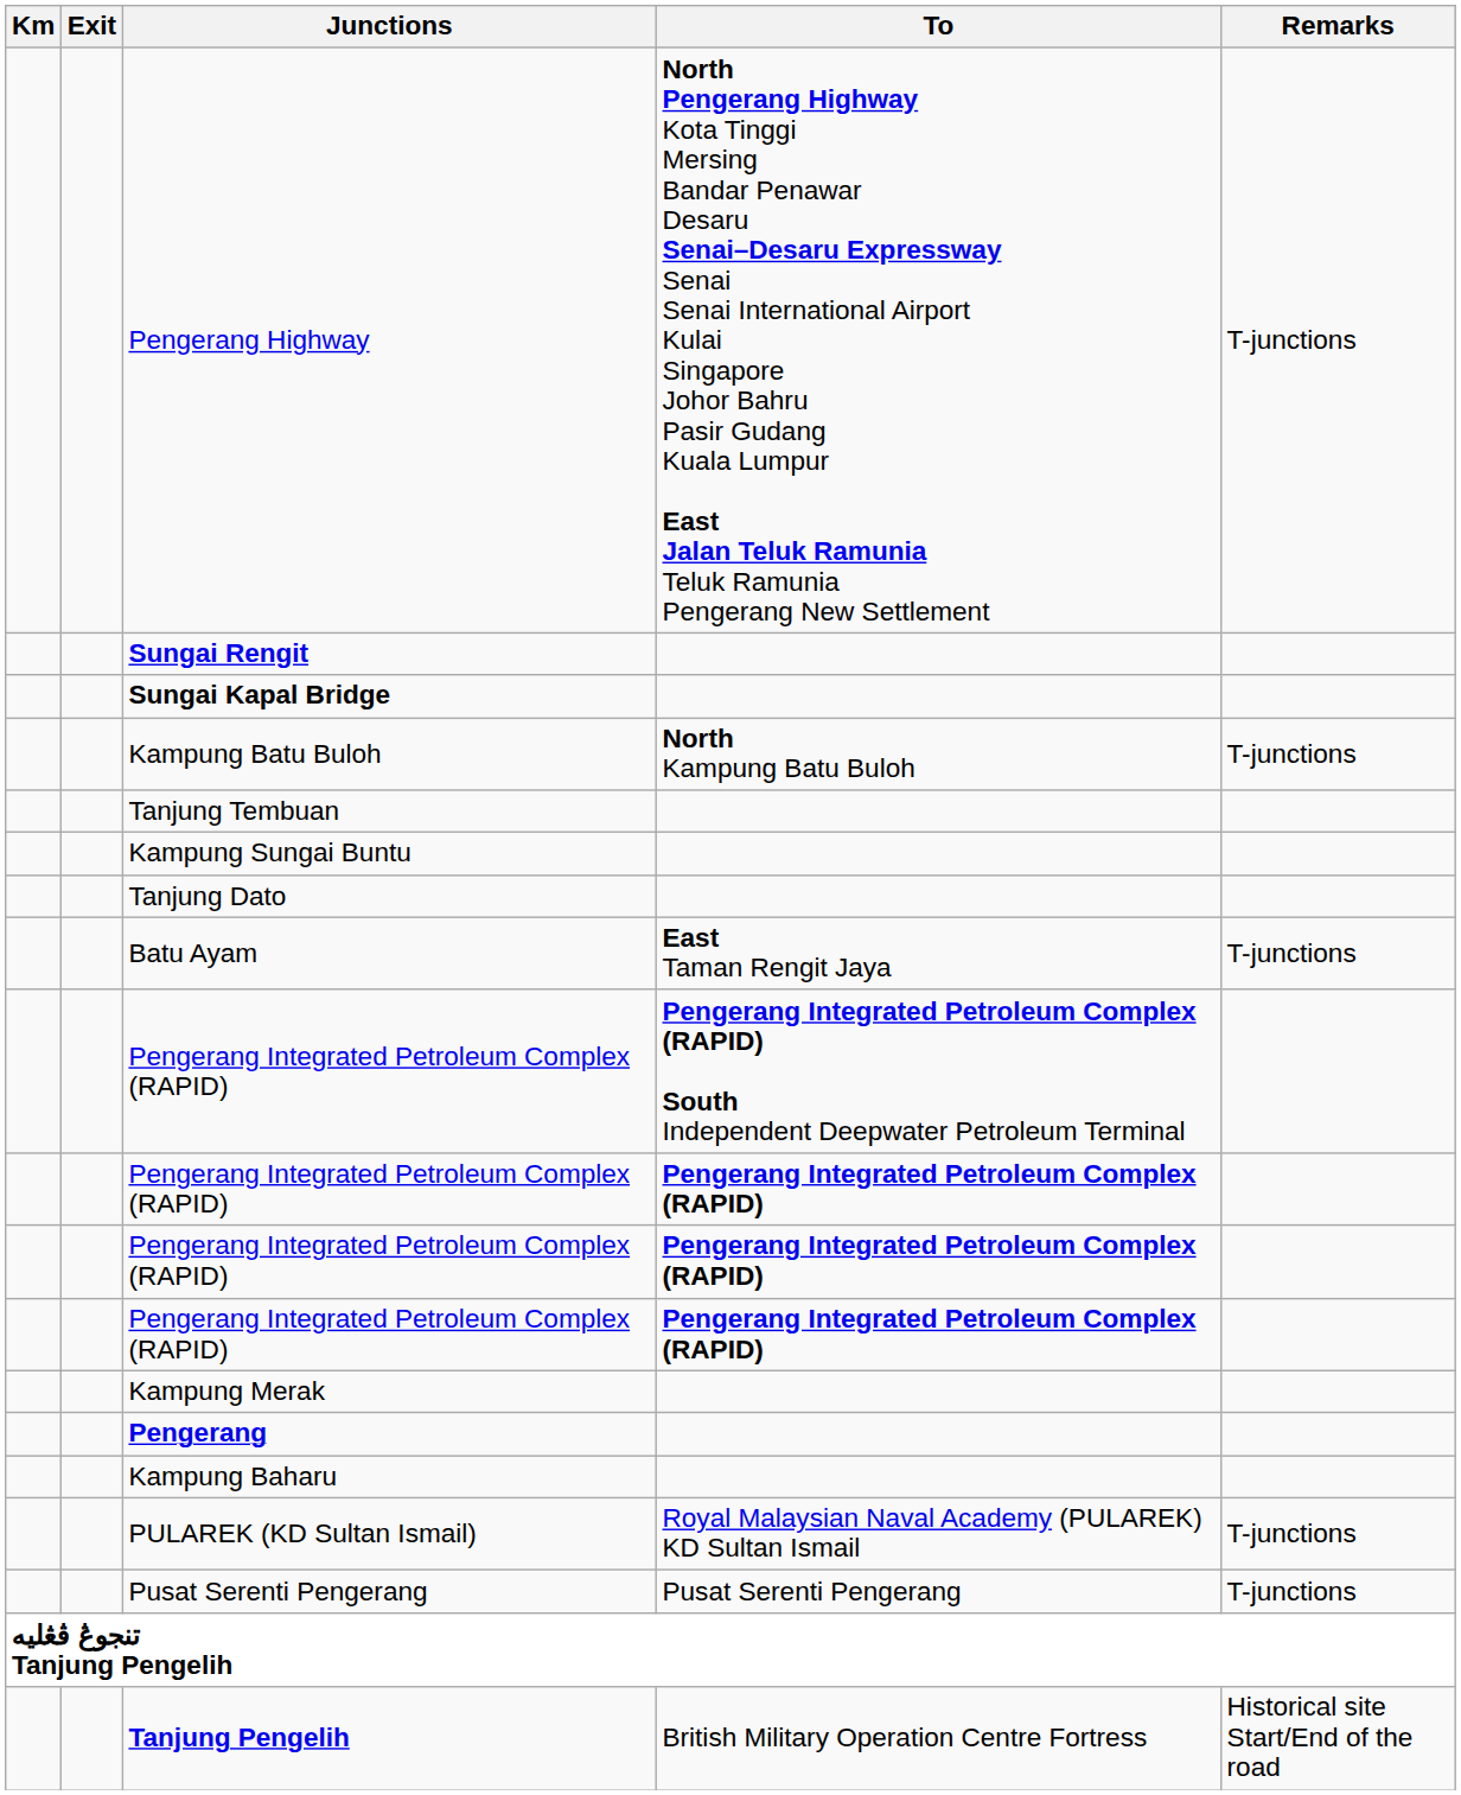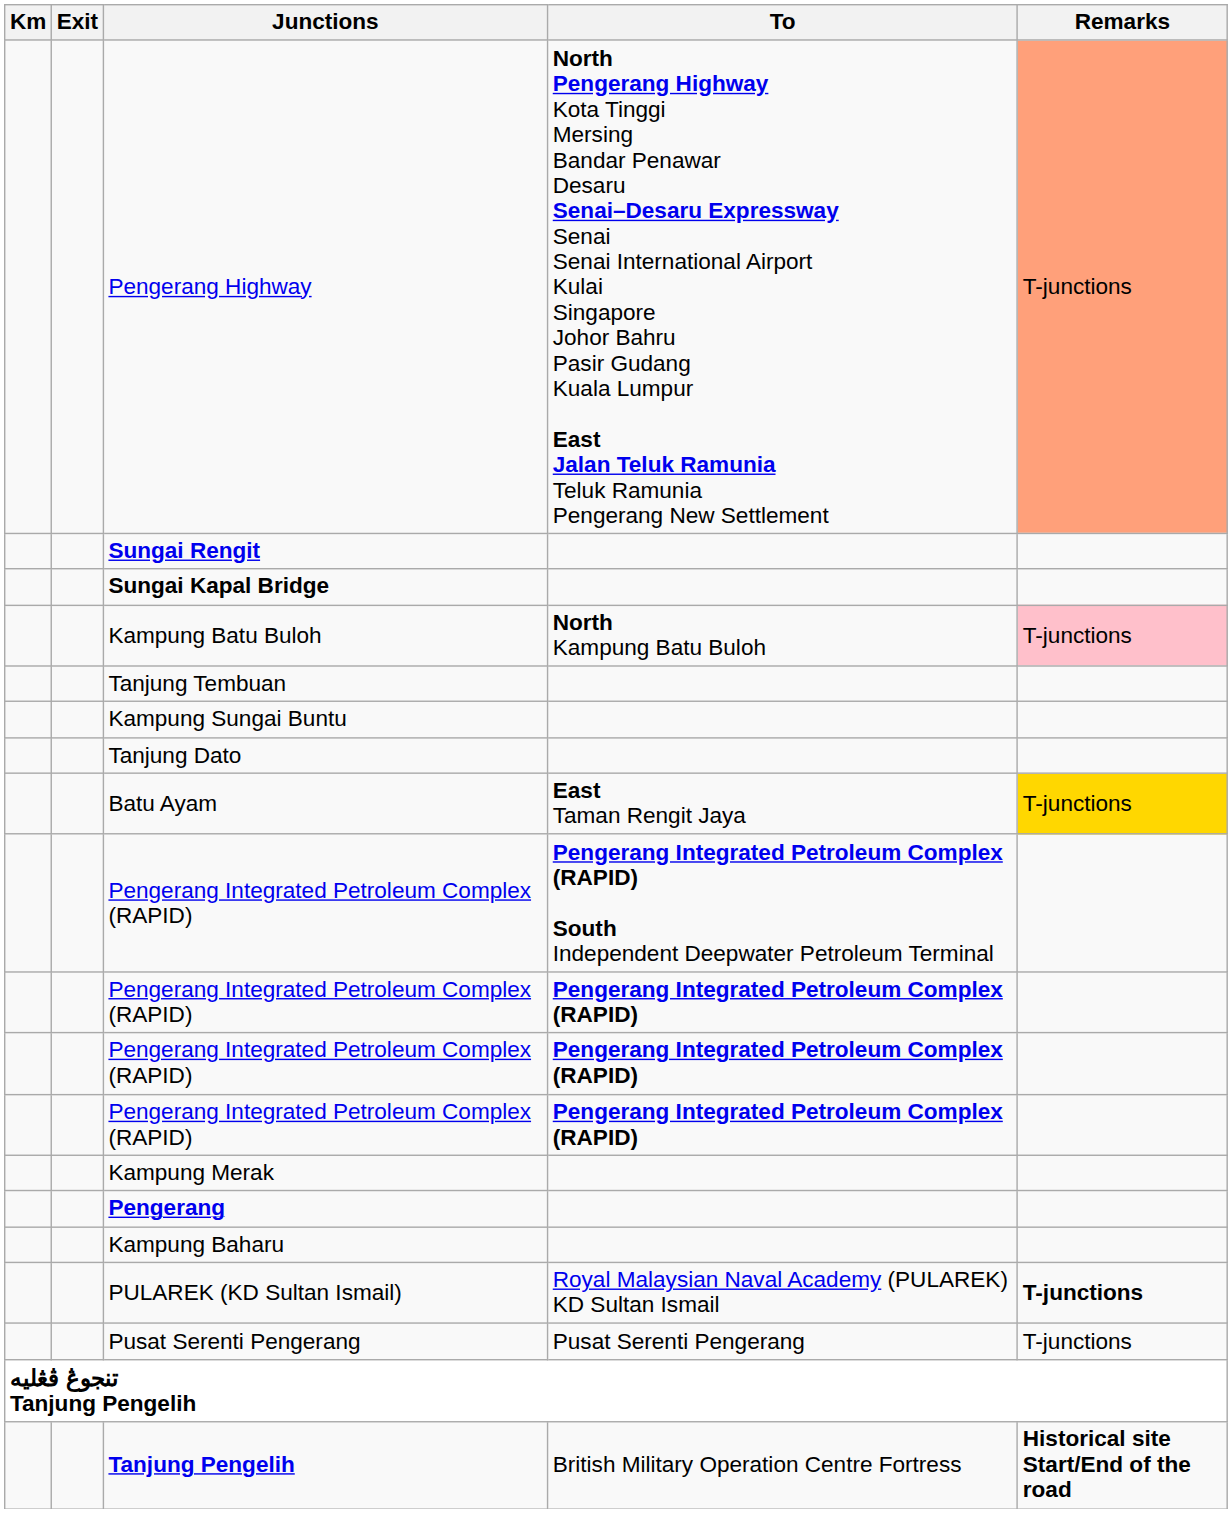Pengerang Highway | Remarks: no background -> lightsalmon background
Kampung Batu Buloh | Remarks: no background -> pink background
Batu Ayam | Remarks: no background -> gold background
PULAREK (KD Sultan Ismail) | Remarks: normal -> bold
Tanjung Pengelih | Remarks: normal -> bold
